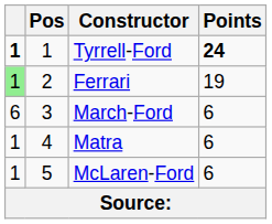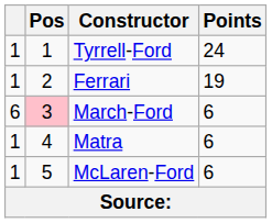Tyrrell-Ford | column 1: bold -> normal
Tyrrell-Ford | Points: bold -> normal
Ferrari | column 1: lightgreen background -> no background
March-Ford | Pos: no background -> pink background
